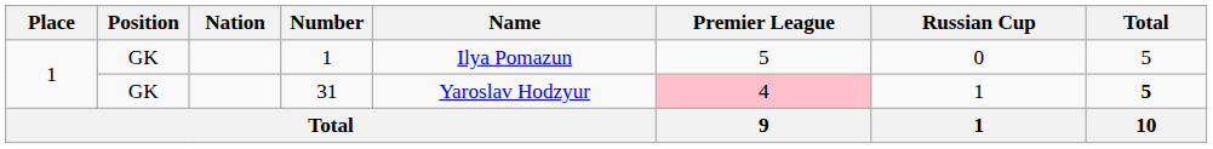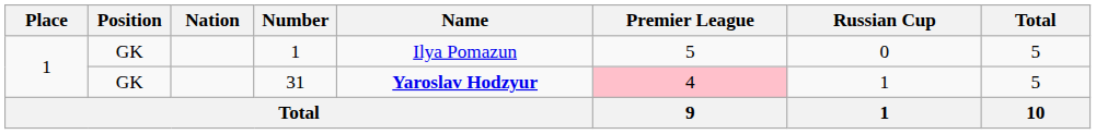31 | Name: normal -> bold
31 | Total: bold -> normal
